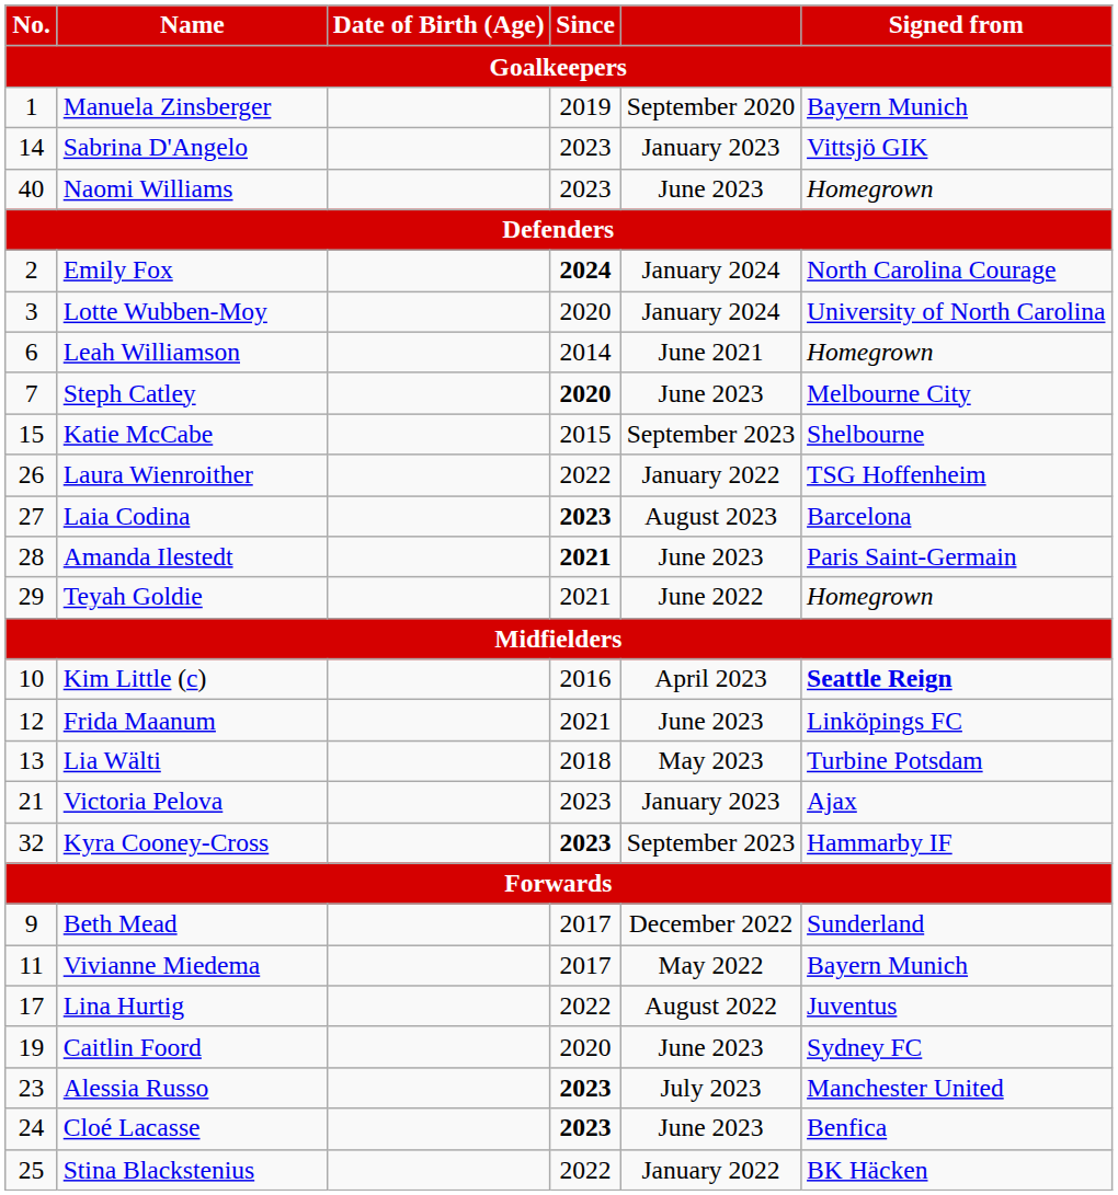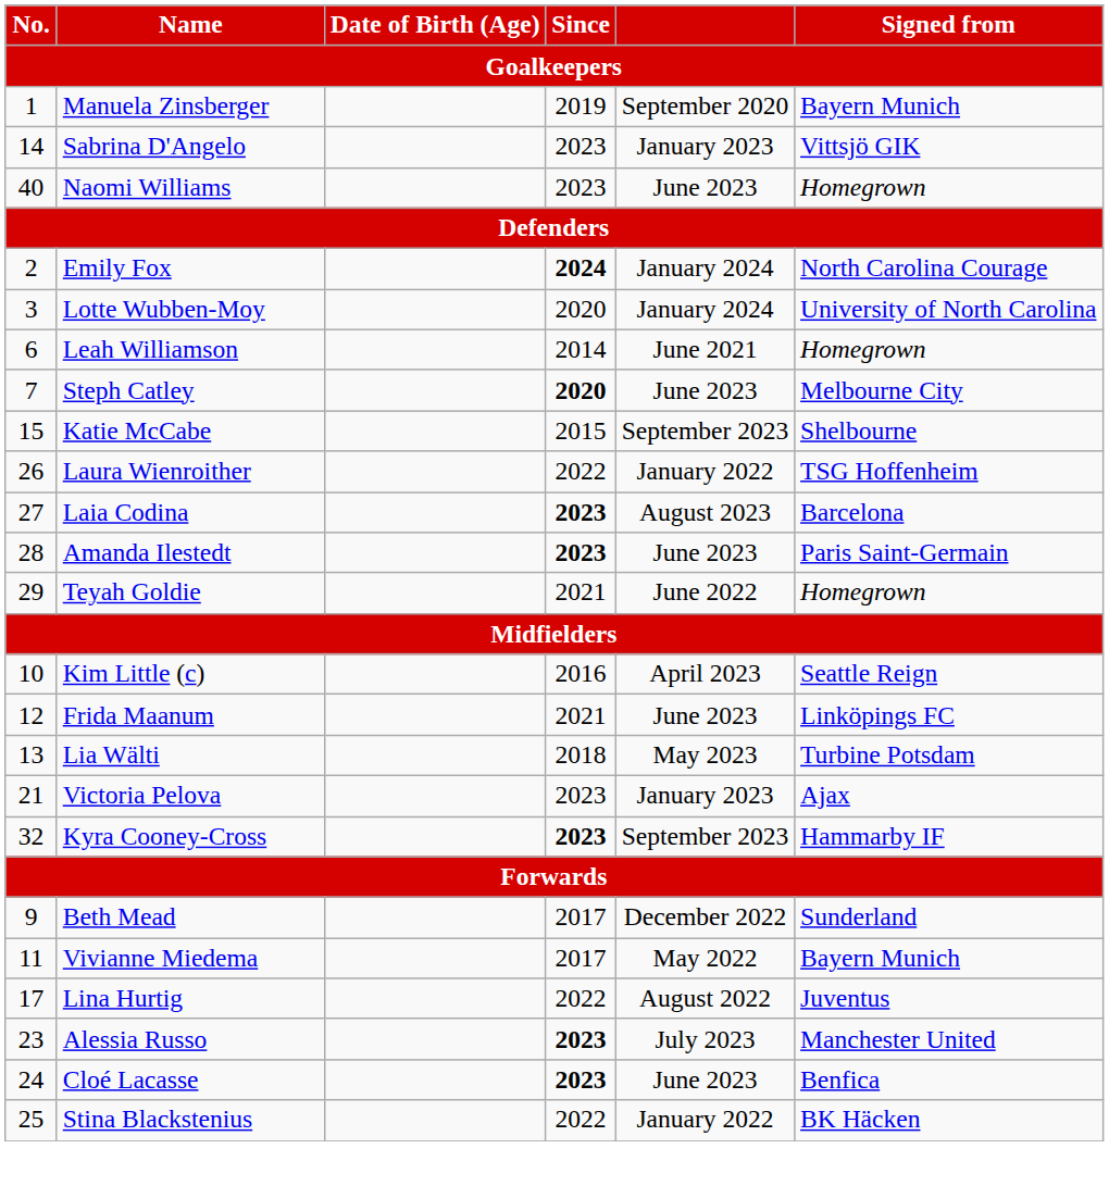Amanda Ilestedt | Since: 2021 -> 2023
Kim Little (c) | Signed from: bold -> normal
- row: 19 | Caitlin Foord | 2020 | June 2023 | Sydney FC
